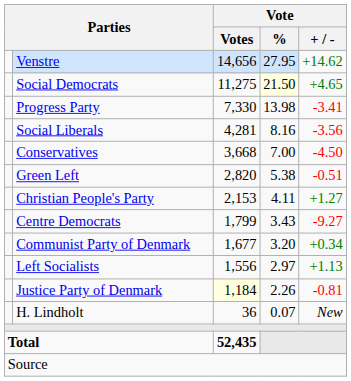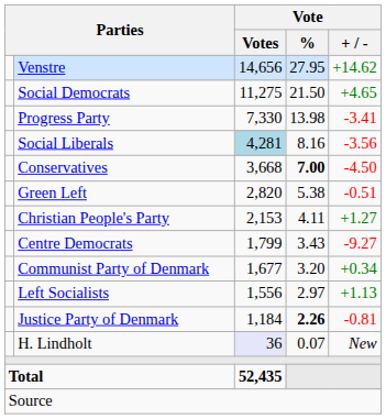Social Democrats | Vote / %: lightyellow background -> no background
Social Liberals | Vote / Votes: no background -> lightblue background
Conservatives | Vote / %: normal -> bold
Justice Party of Denmark | Vote / Votes: lightyellow background -> no background
Justice Party of Denmark | Vote / %: normal -> bold
H. Lindholt | Vote / Votes: no background -> lavender background
